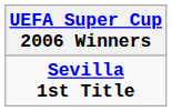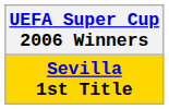row 2 | column 1: no background -> gold background
